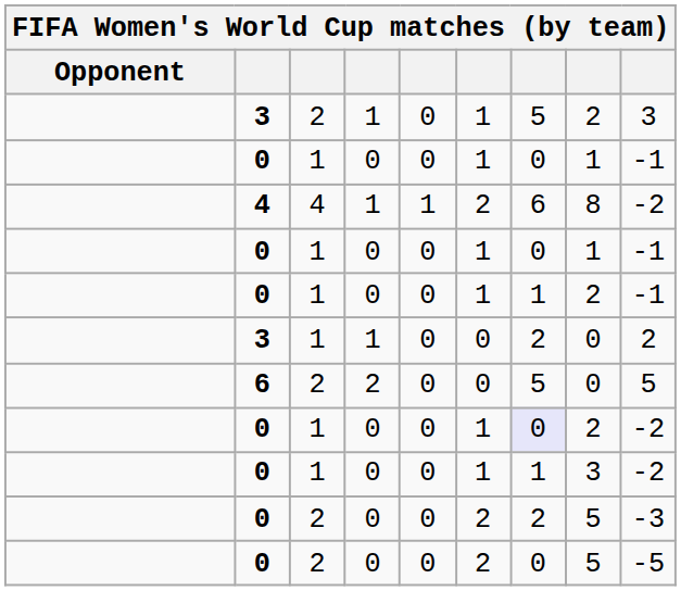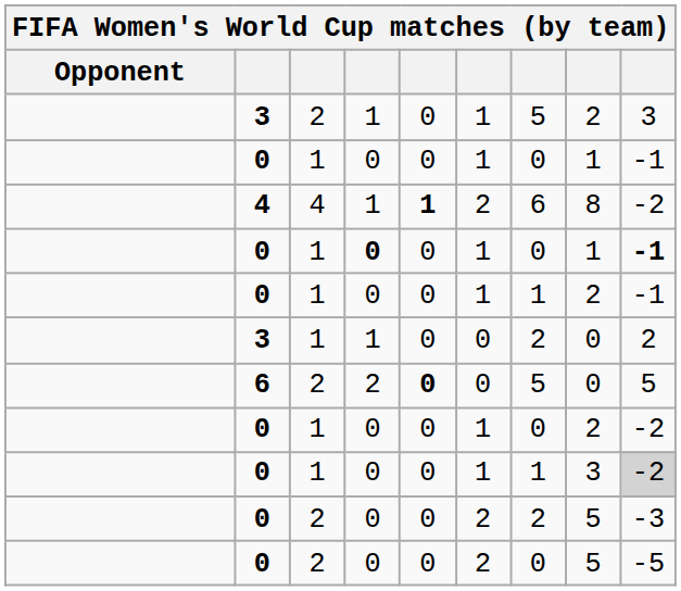row 5 | column 5: normal -> bold
row 6 | column 4: normal -> bold
row 6 | column 9: normal -> bold
row 9 | column 5: normal -> bold
row 10 | column 7: lavender background -> no background
row 11 | column 9: no background -> lightgrey background
